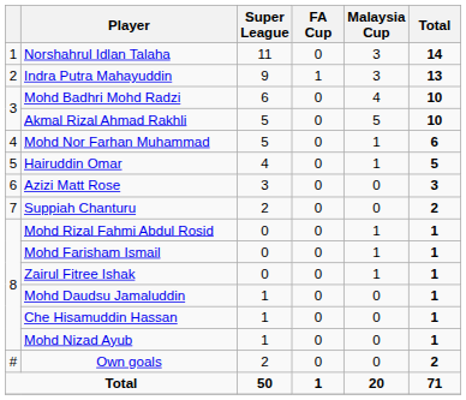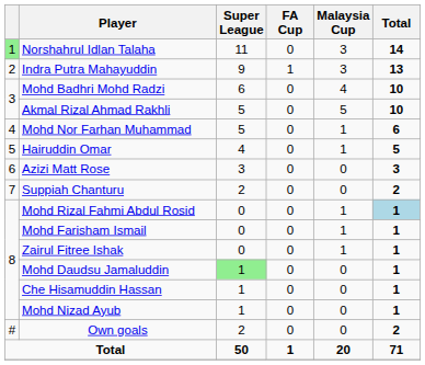Norshahrul Idlan Talaha | column 1: no background -> lightgreen background
Mohd Rizal Fahmi Abdul Rosid | Total: no background -> lightblue background
Mohd Daudsu Jamaluddin | Super League: no background -> lightgreen background
